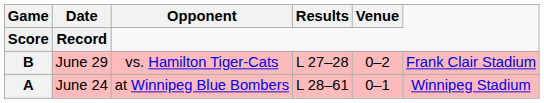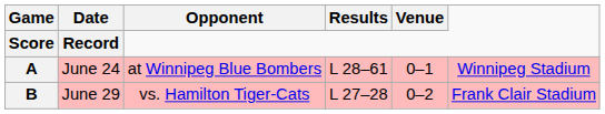rows swapped: A <-> B
